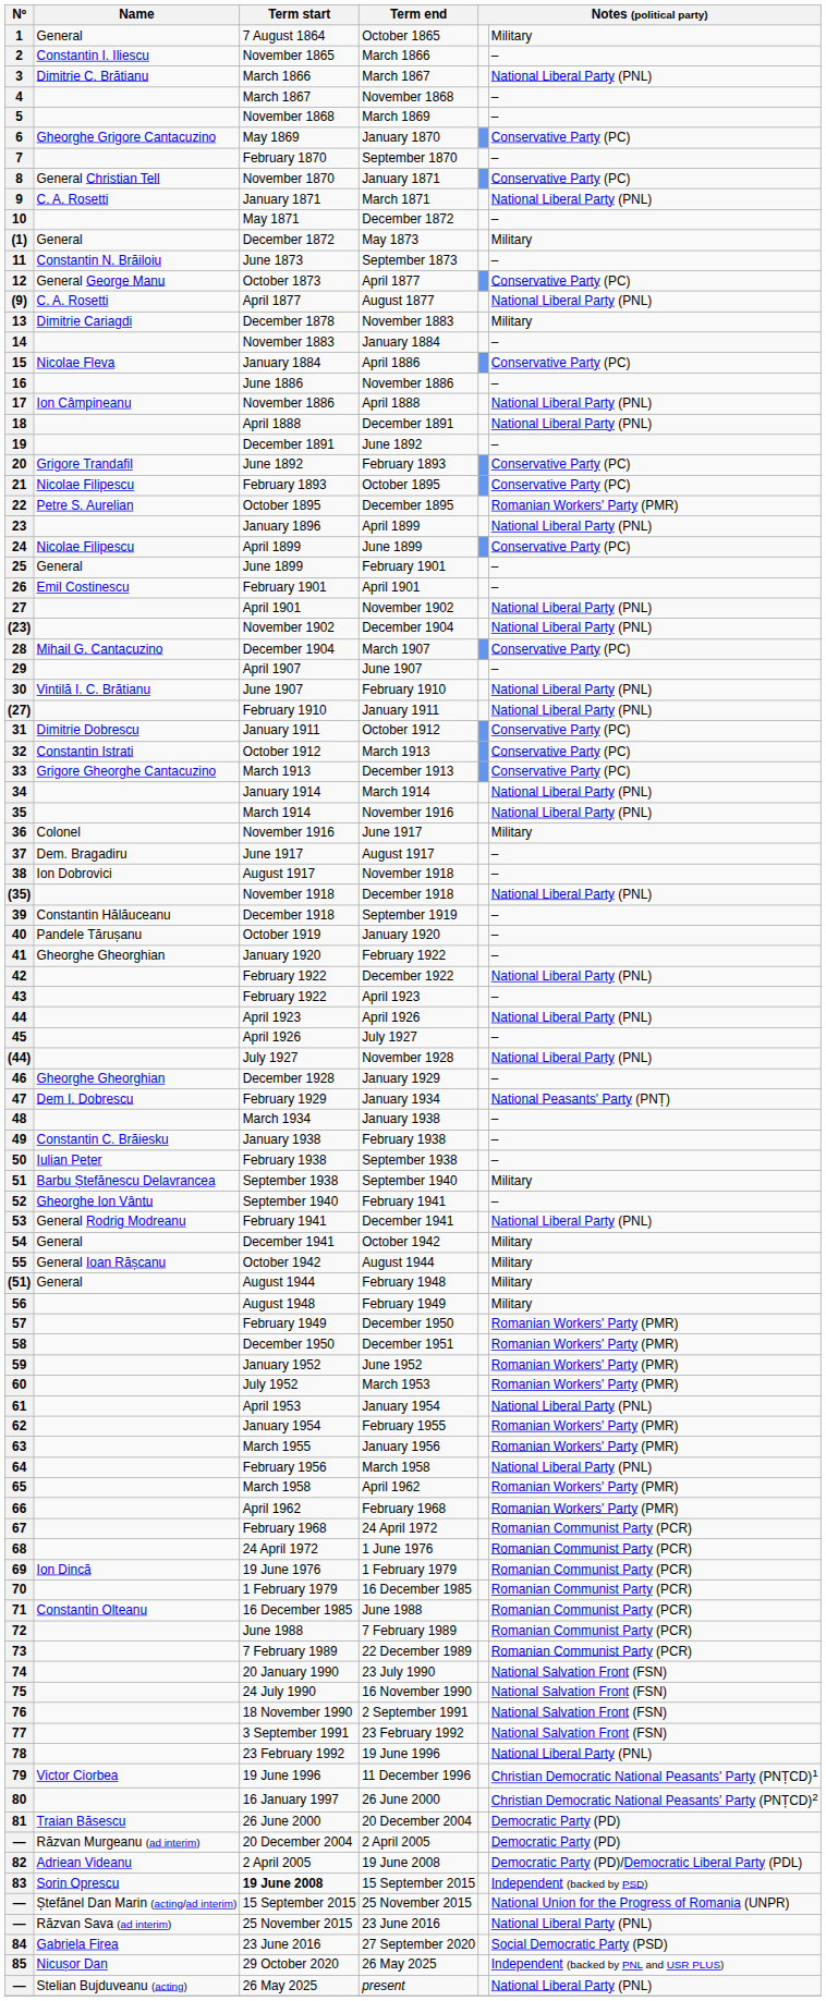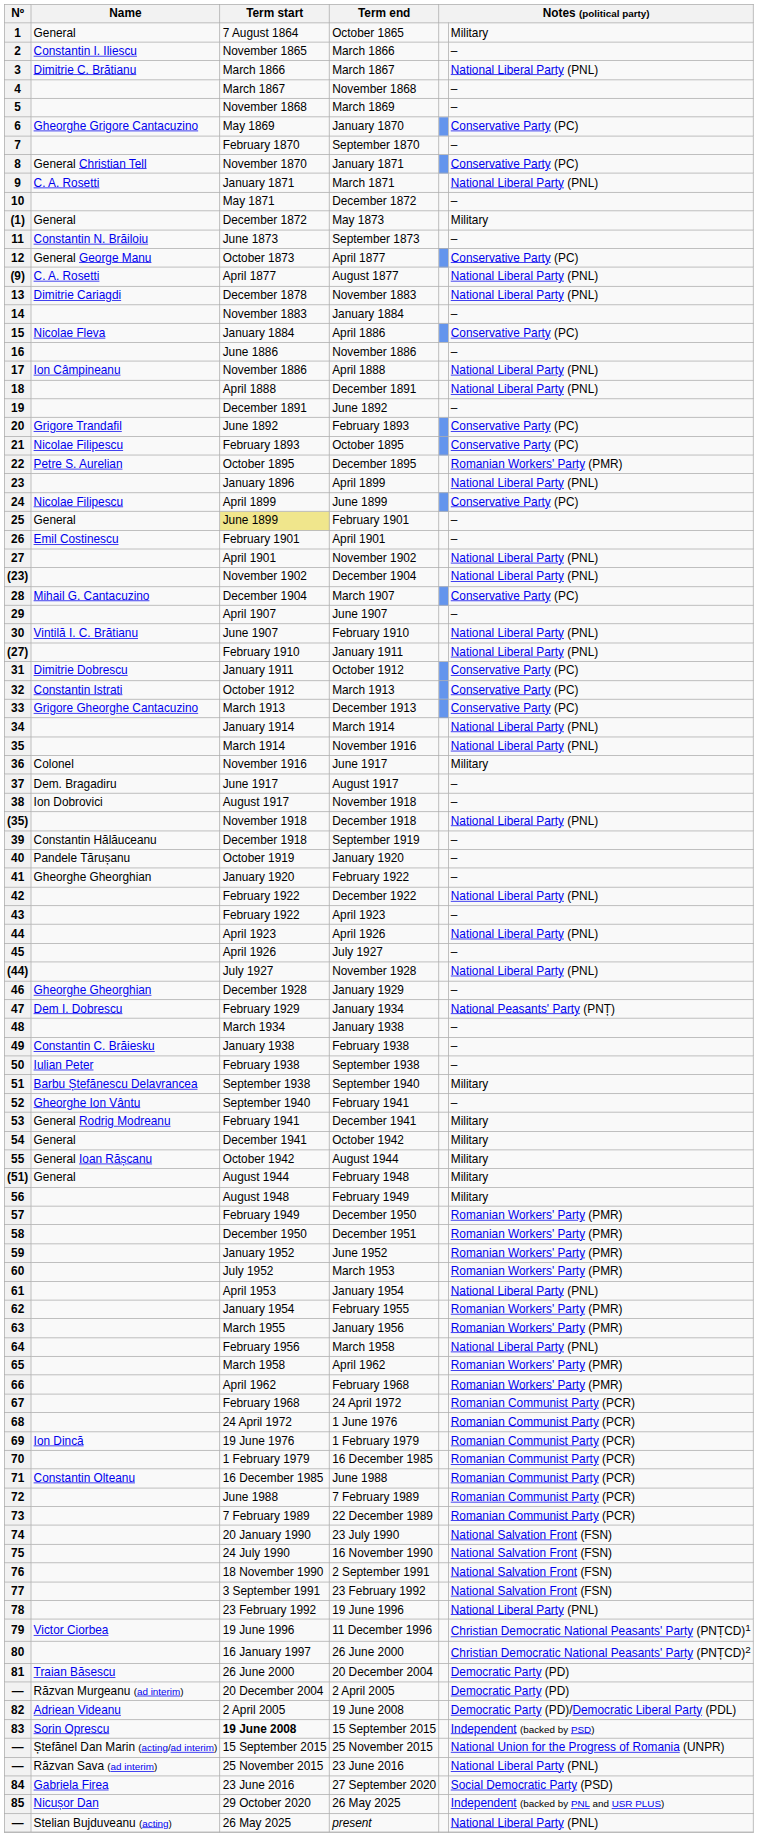13 | column 6: Military -> National Liberal Party (PNL)
25 | Term start: no background -> khaki background
53 | column 6: National Liberal Party (PNL) -> Military
